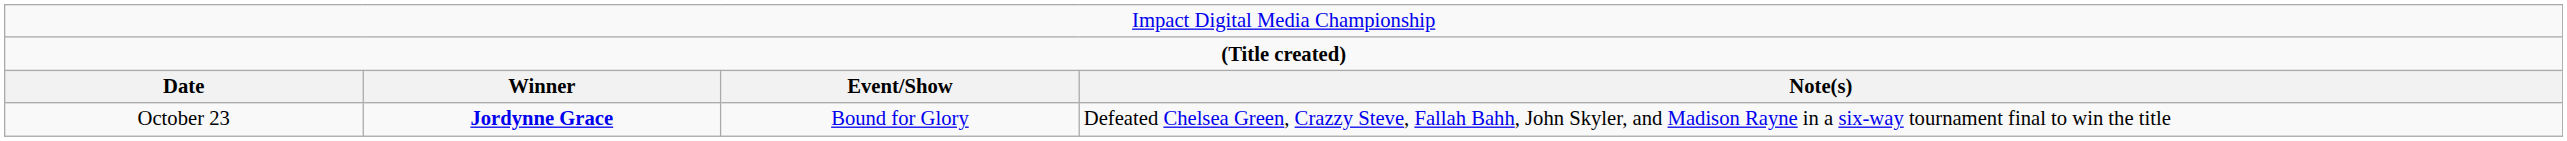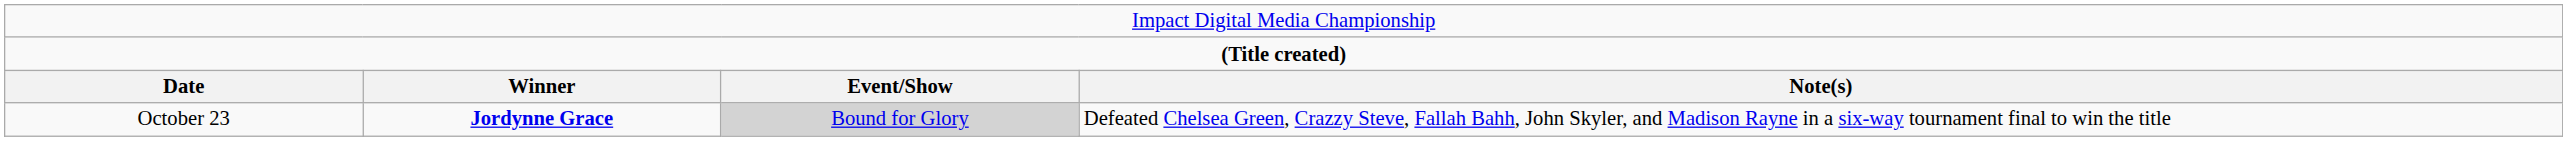October 23 | column 3: no background -> lightgrey background
